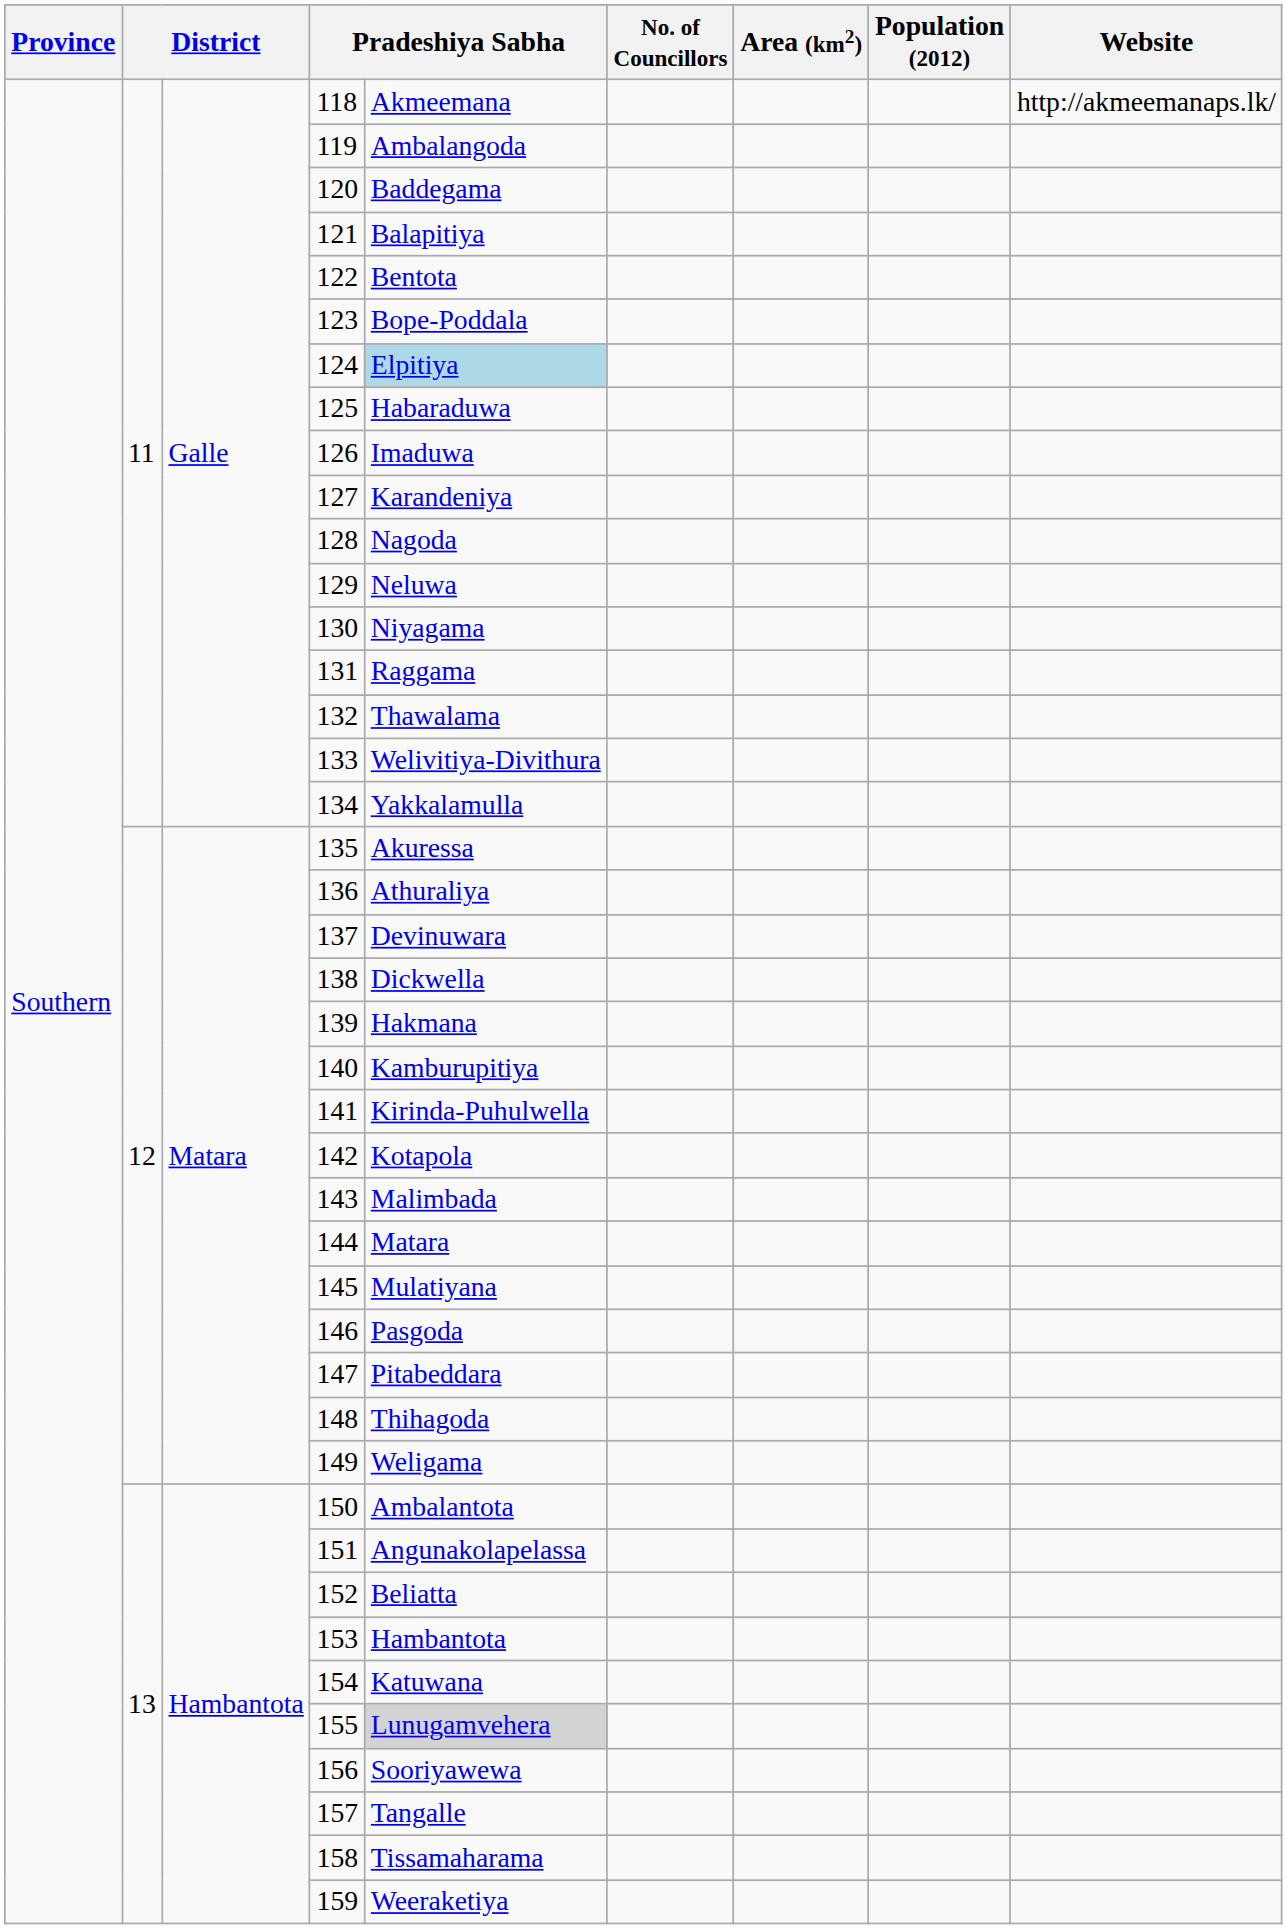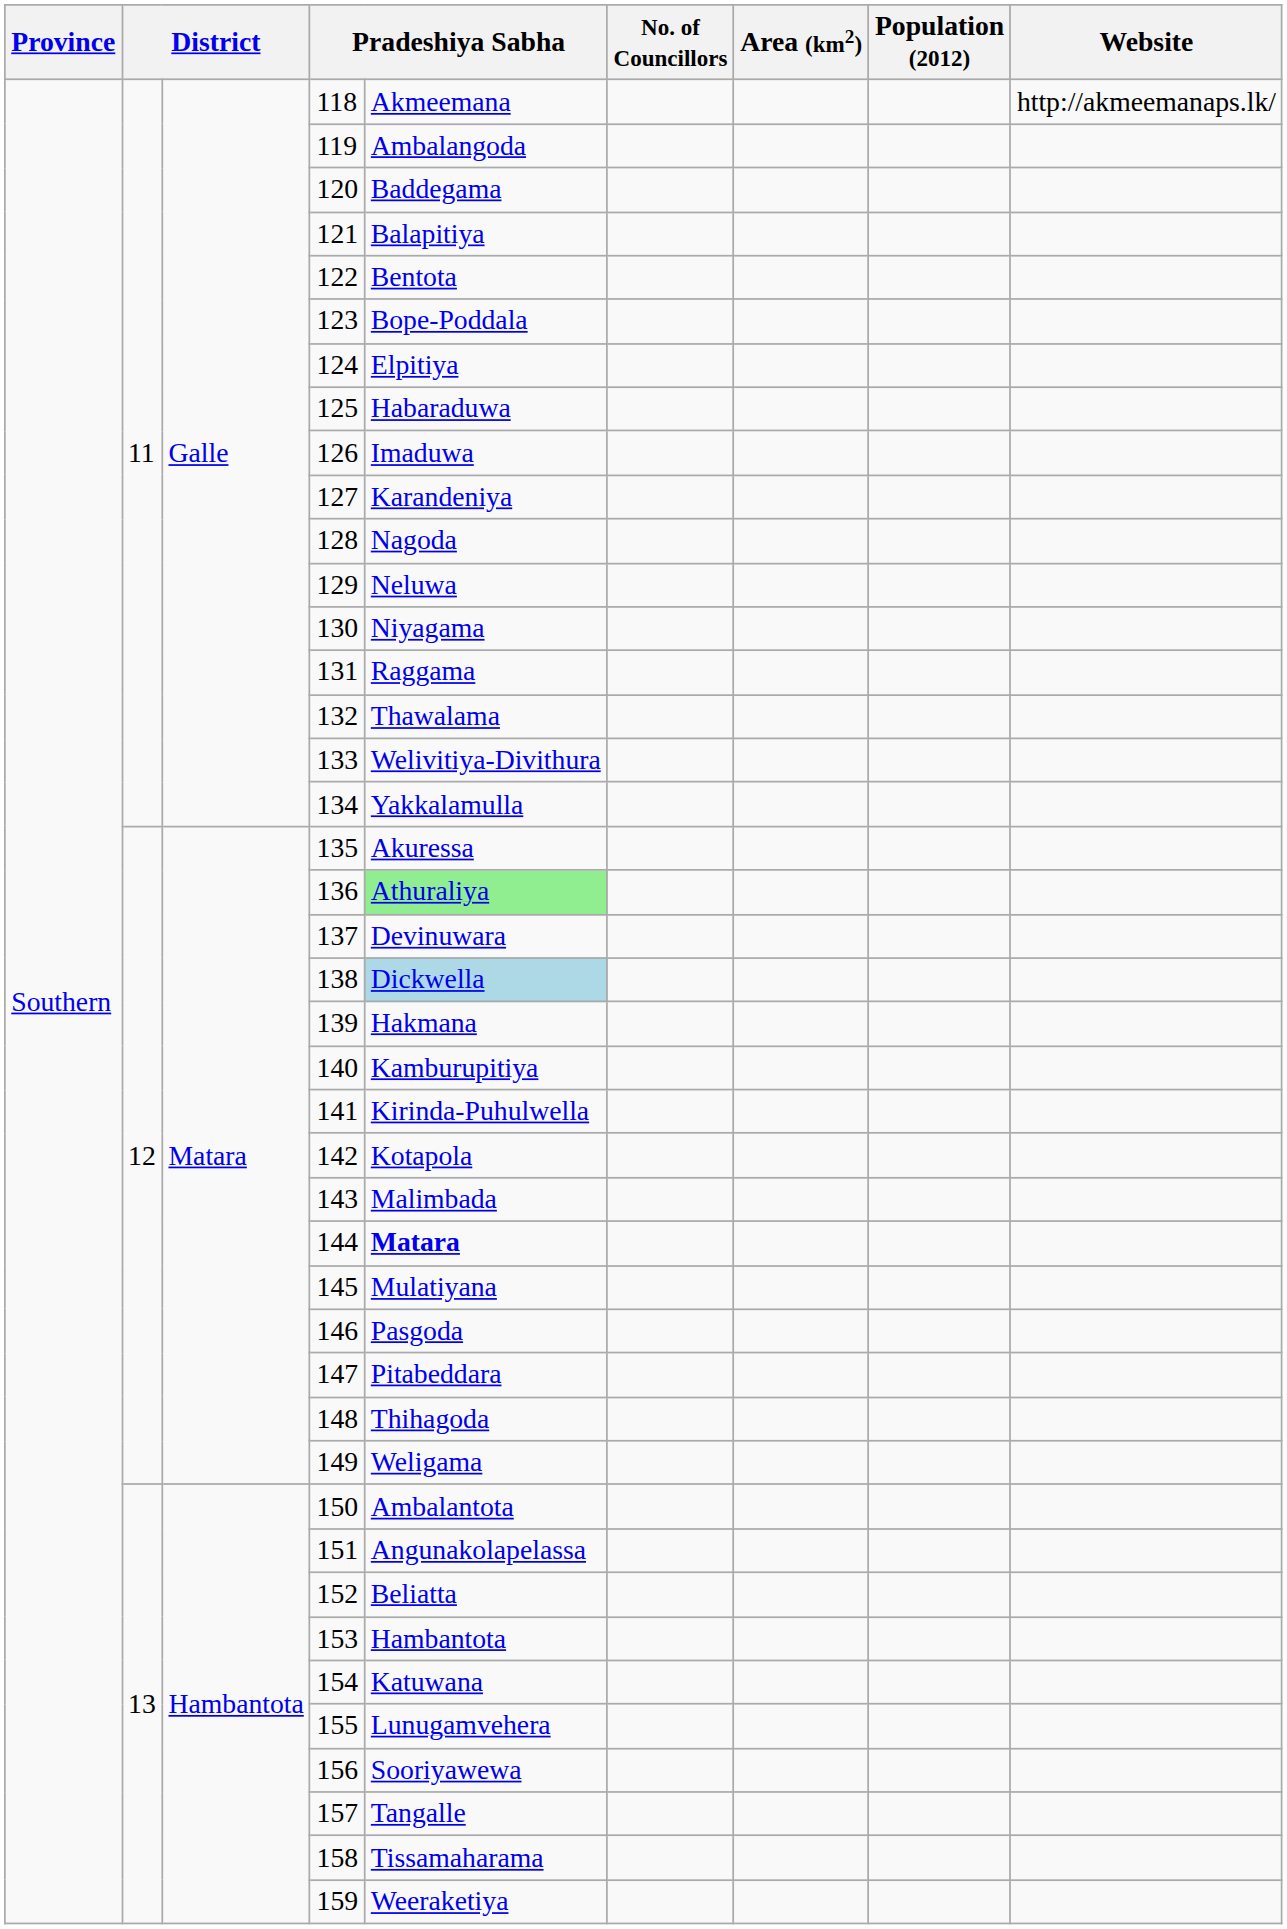124 | column 5: lightblue background -> no background
136 | column 5: no background -> lightgreen background
138 | column 5: no background -> lightblue background
144 | column 5: normal -> bold
155 | column 5: lightgrey background -> no background
